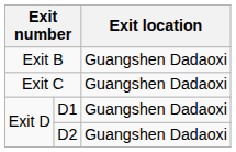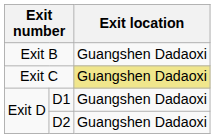Exit C | Exit location: no background -> khaki background
